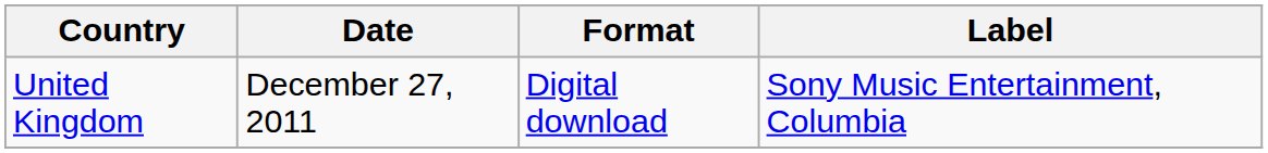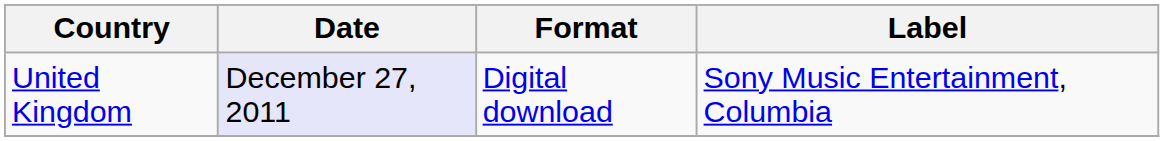United Kingdom | Date: no background -> lavender background
